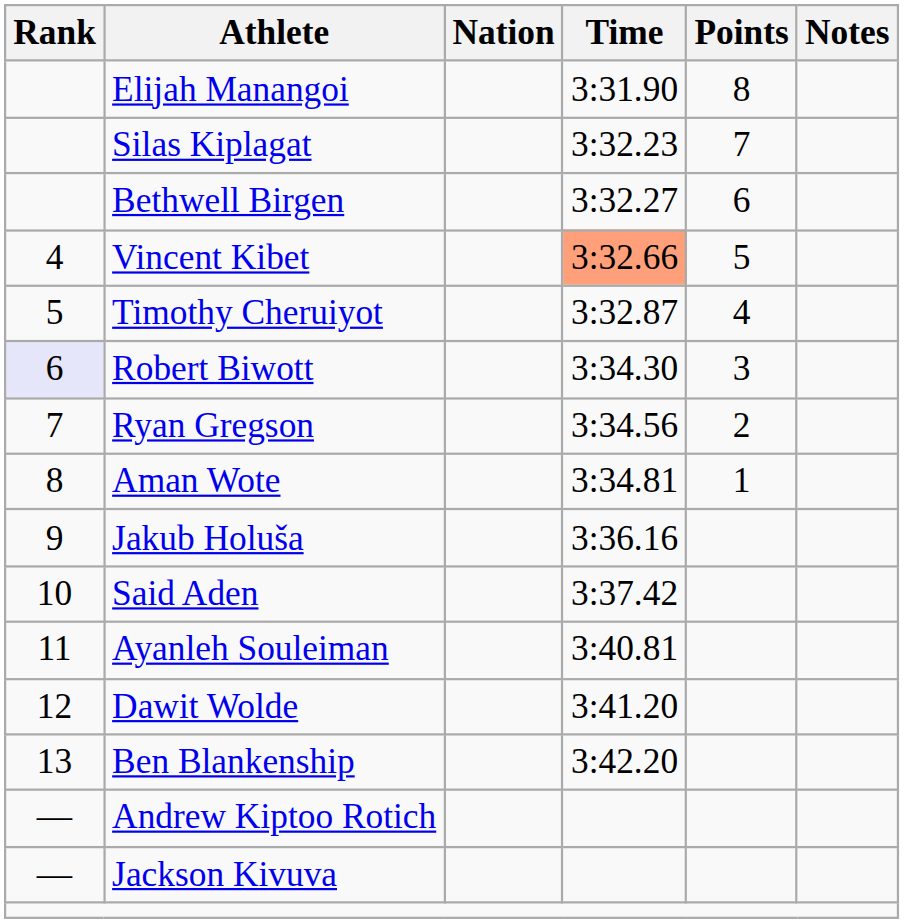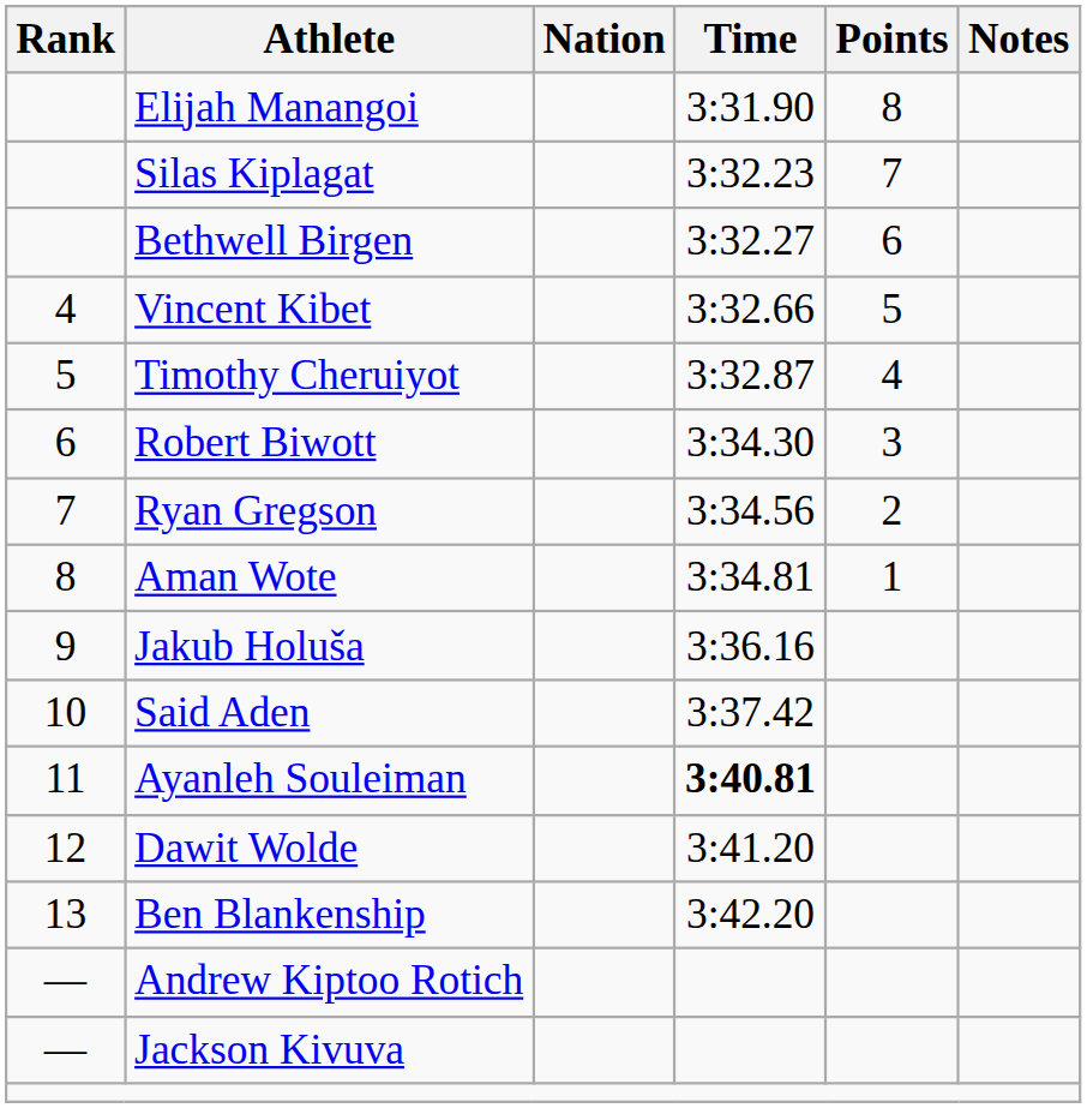Vincent Kibet | Time: lightsalmon background -> no background
Robert Biwott | Rank: lavender background -> no background
Ayanleh Souleiman | Time: normal -> bold
